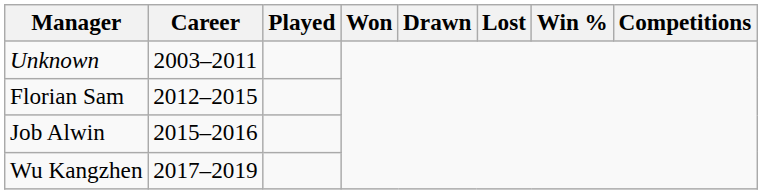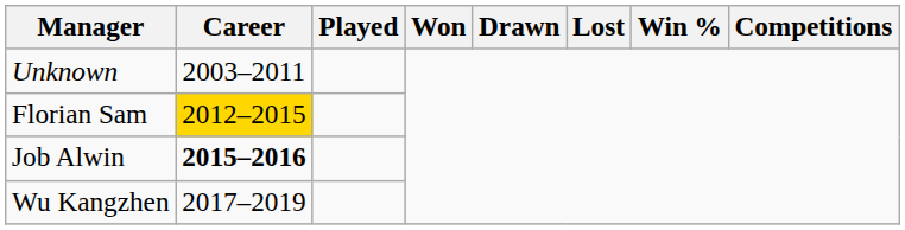Florian Sam | Career: no background -> gold background
Job Alwin | Career: normal -> bold
